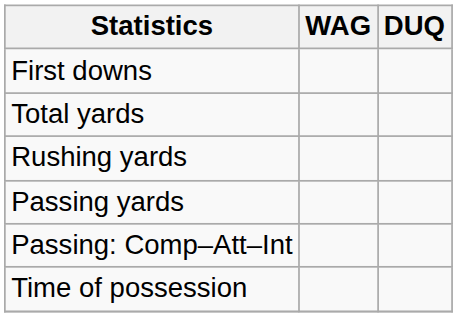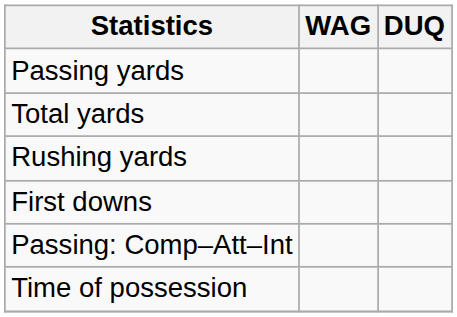rows swapped: First downs <-> Passing yards
